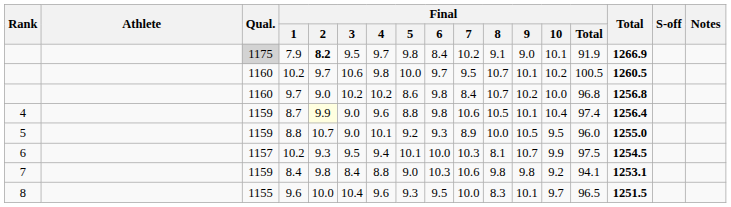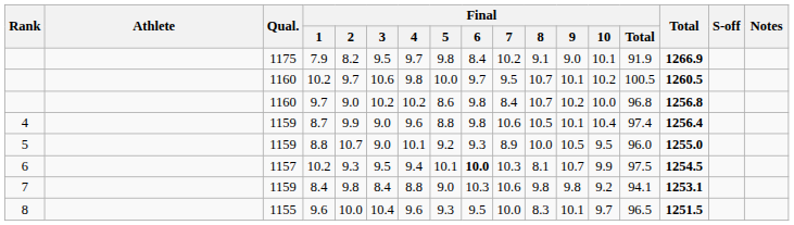7.9 | Qual.: lightgrey background -> no background
7.9 | Final / 2: bold -> normal
8.7 | Final / 2: lightyellow background -> no background
6 / 10.2 | Final / 6: normal -> bold
